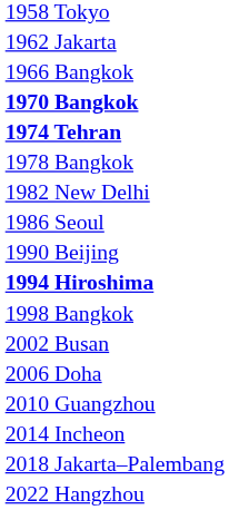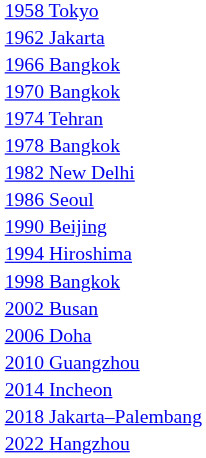1970 Bangkok | column 1: bold -> normal
1974 Tehran | column 1: bold -> normal
1994 Hiroshima | column 1: bold -> normal
